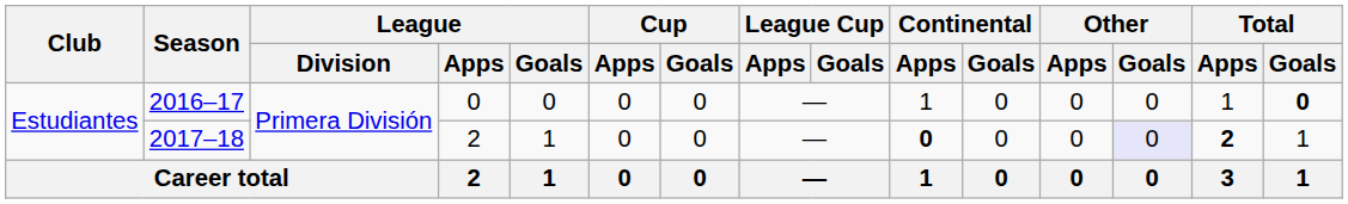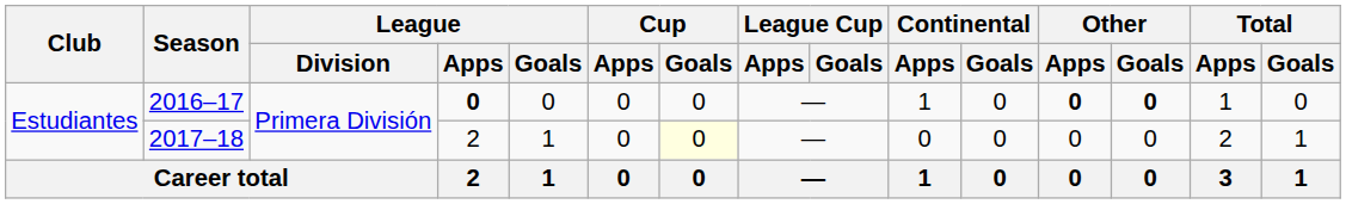2016–17 | League / Apps: normal -> bold
2016–17 | Other / Apps: normal -> bold
2016–17 | Other / Goals: normal -> bold
2016–17 | Total / Goals: bold -> normal
2017–18 | Cup / Goals: no background -> lightyellow background
2017–18 | Continental / Apps: bold -> normal
2017–18 | Other / Goals: lavender background -> no background
2017–18 | Total / Apps: bold -> normal
